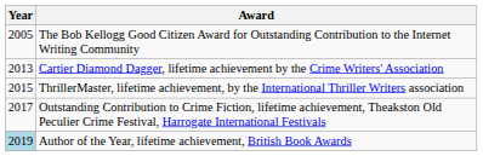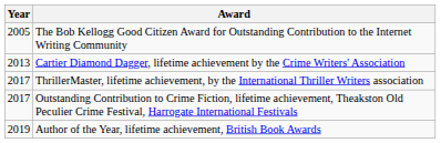row 4 | Year: 2015 -> 2017
row 6 | Year: lightblue background -> no background
